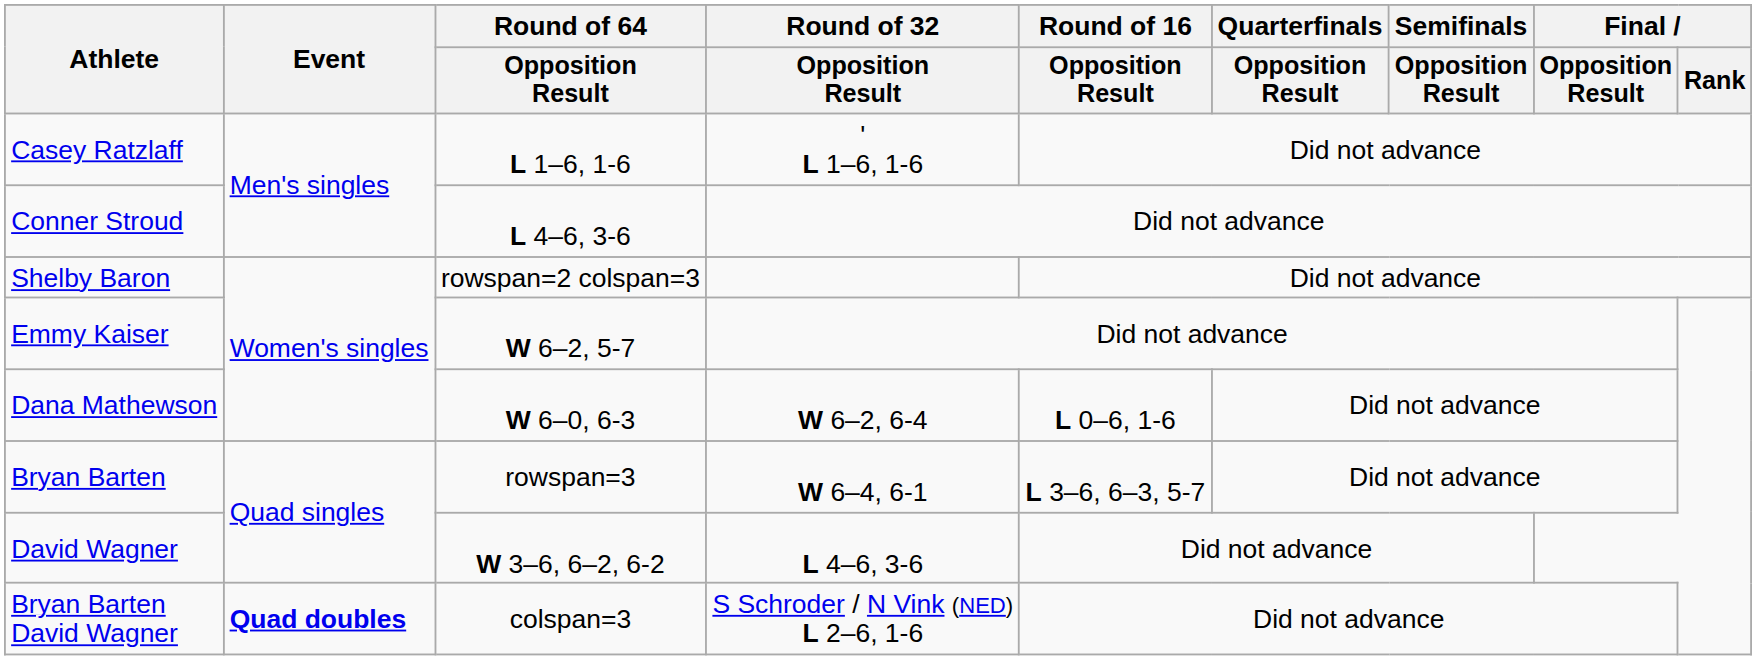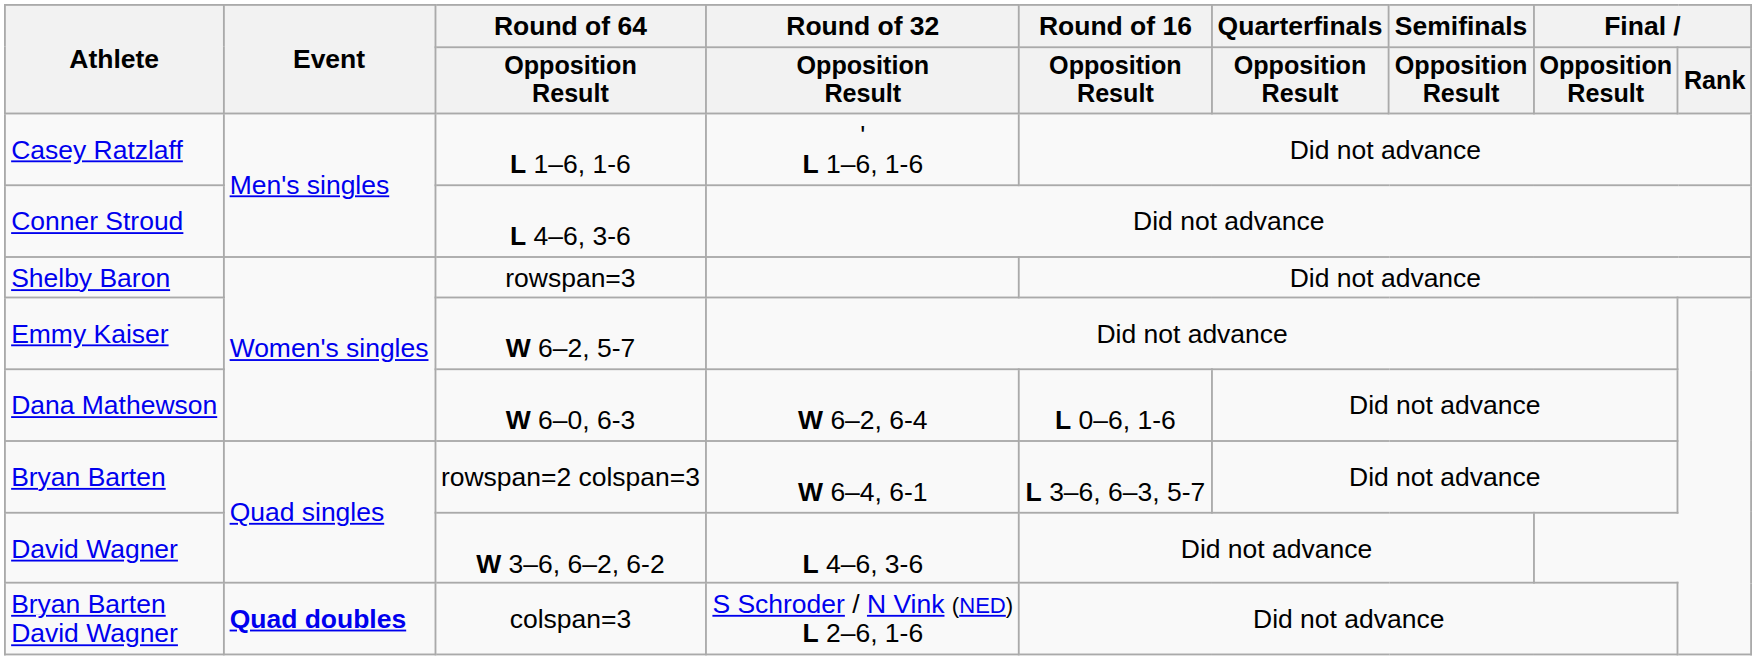Shelby Baron | Round of 64 / Opposition Result: rowspan=2 colspan=3 -> rowspan=3
Bryan Barten | Round of 64 / Opposition Result: rowspan=3 -> rowspan=2 colspan=3
